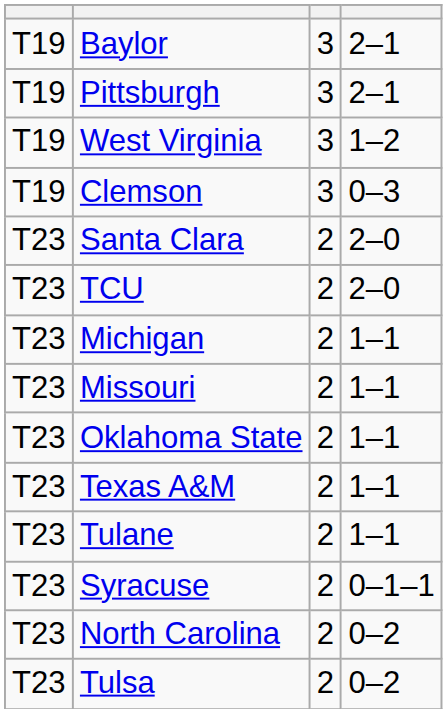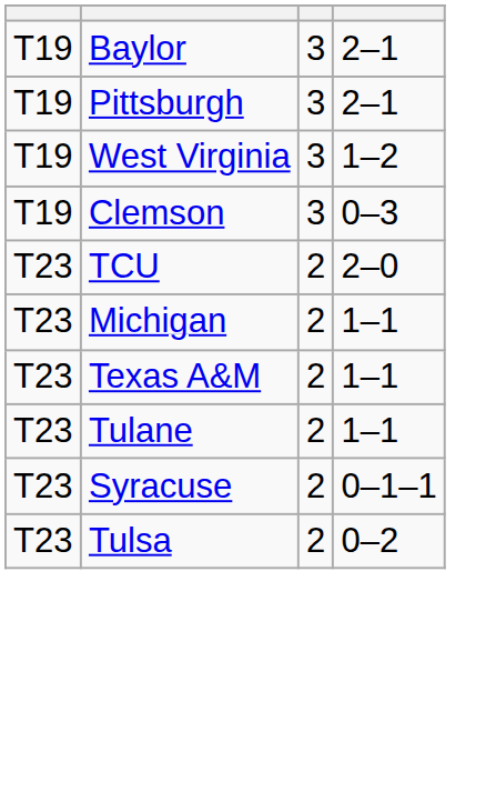- row: T23 | Santa Clara | 2 | 2–0
- row: T23 | Missouri | 2 | 1–1
- row: T23 | Oklahoma State | 2 | 1–1
- row: T23 | North Carolina | 2 | 0–2
